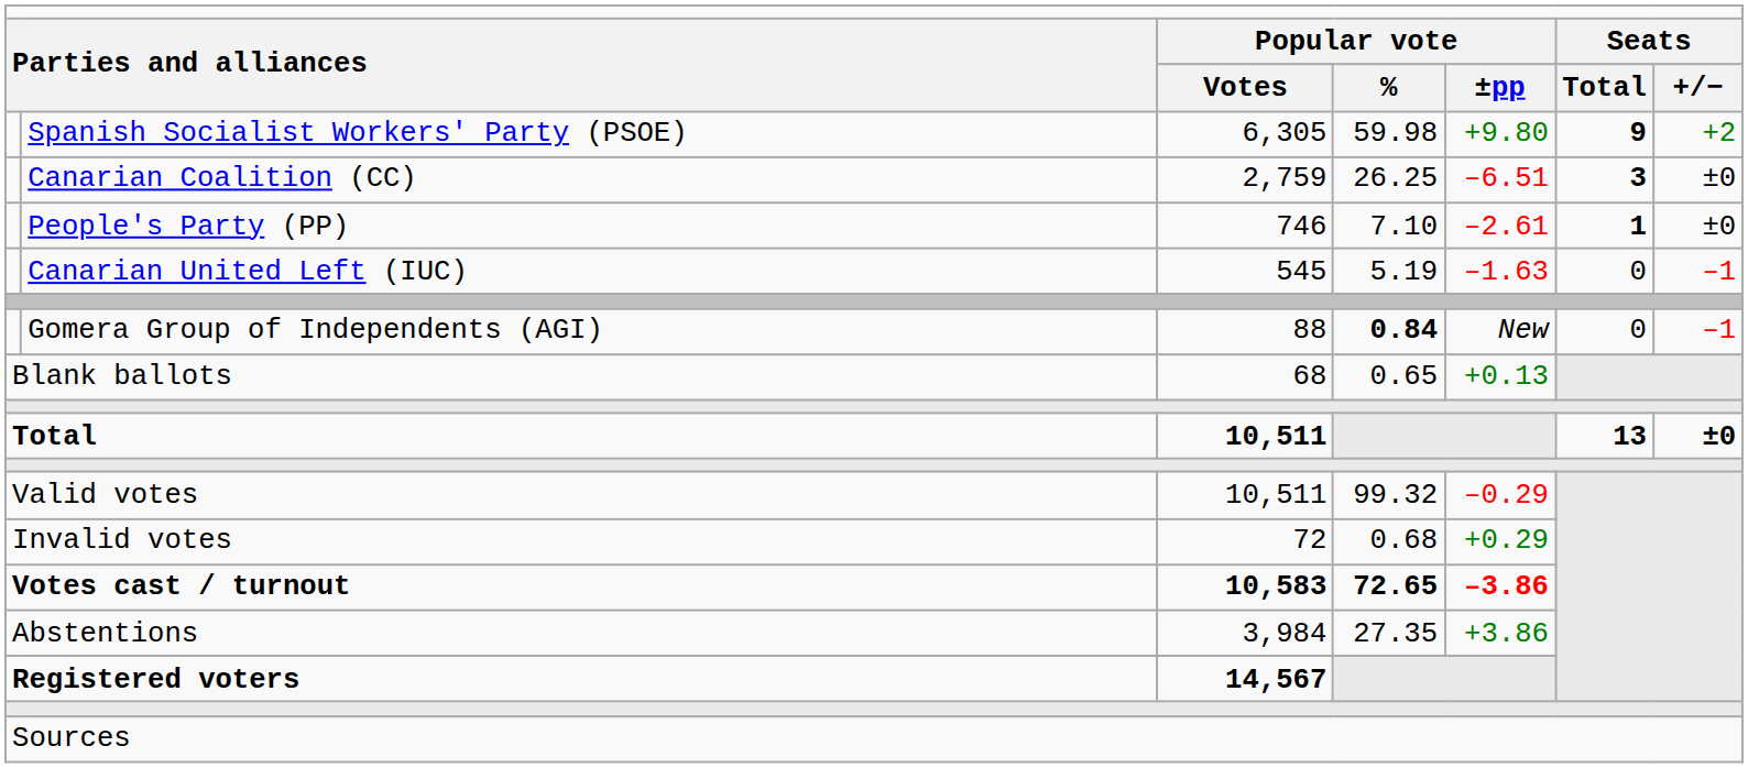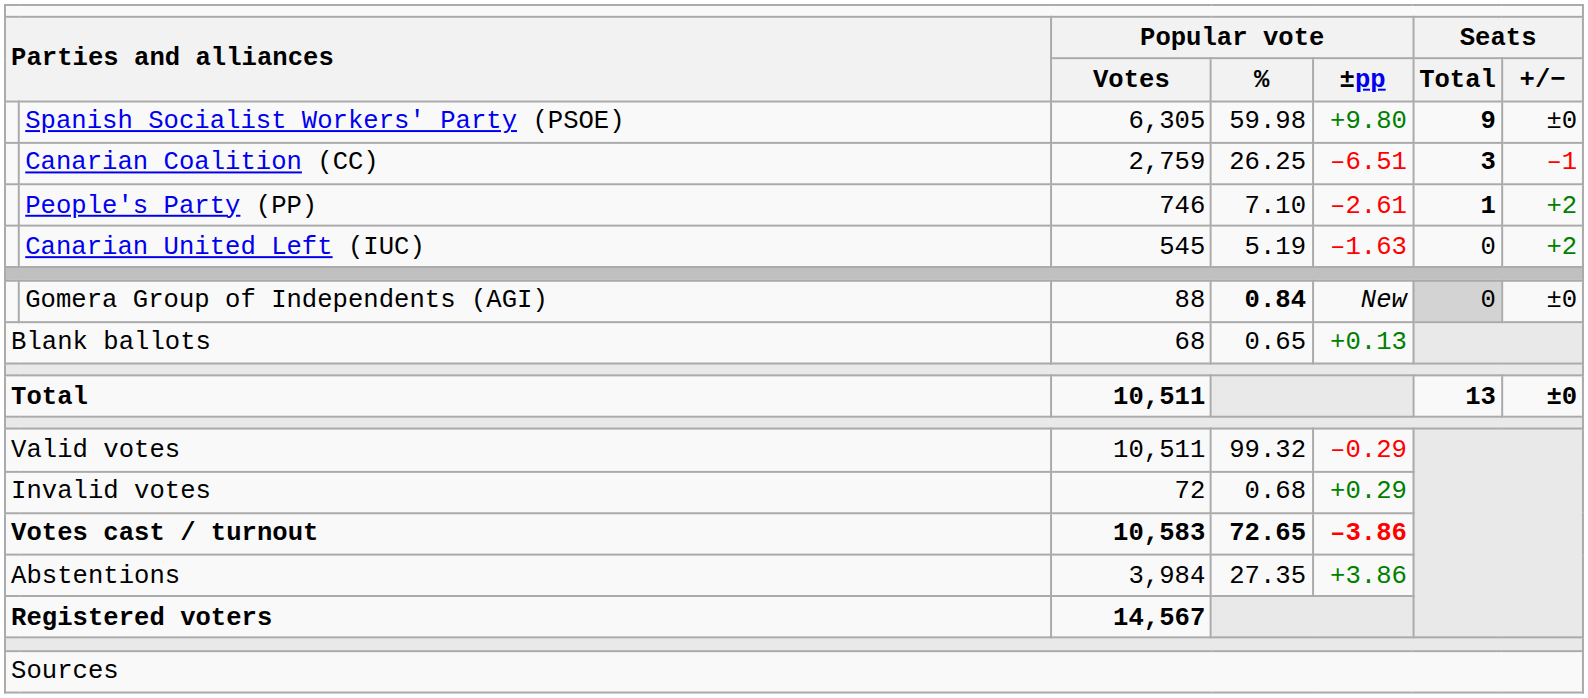Spanish Socialist Workers' Party (PSOE) | column 7: +2 -> ±0
Canarian Coalition (CC) | column 7: ±0 -> –1
People's Party (PP) | column 7: ±0 -> +2
Canarian United Left (IUC) | column 7: –1 -> +2
Gomera Group of Independents (AGI) | column 6: no background -> lightgrey background
Gomera Group of Independents (AGI) | column 7: –1 -> ±0
